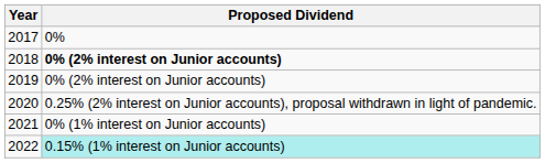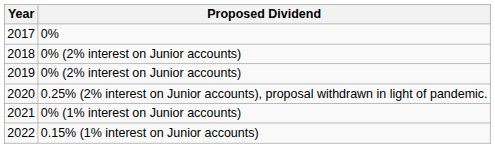2018 | Proposed Dividend: bold -> normal
2022 | Proposed Dividend: paleturquoise background -> no background
